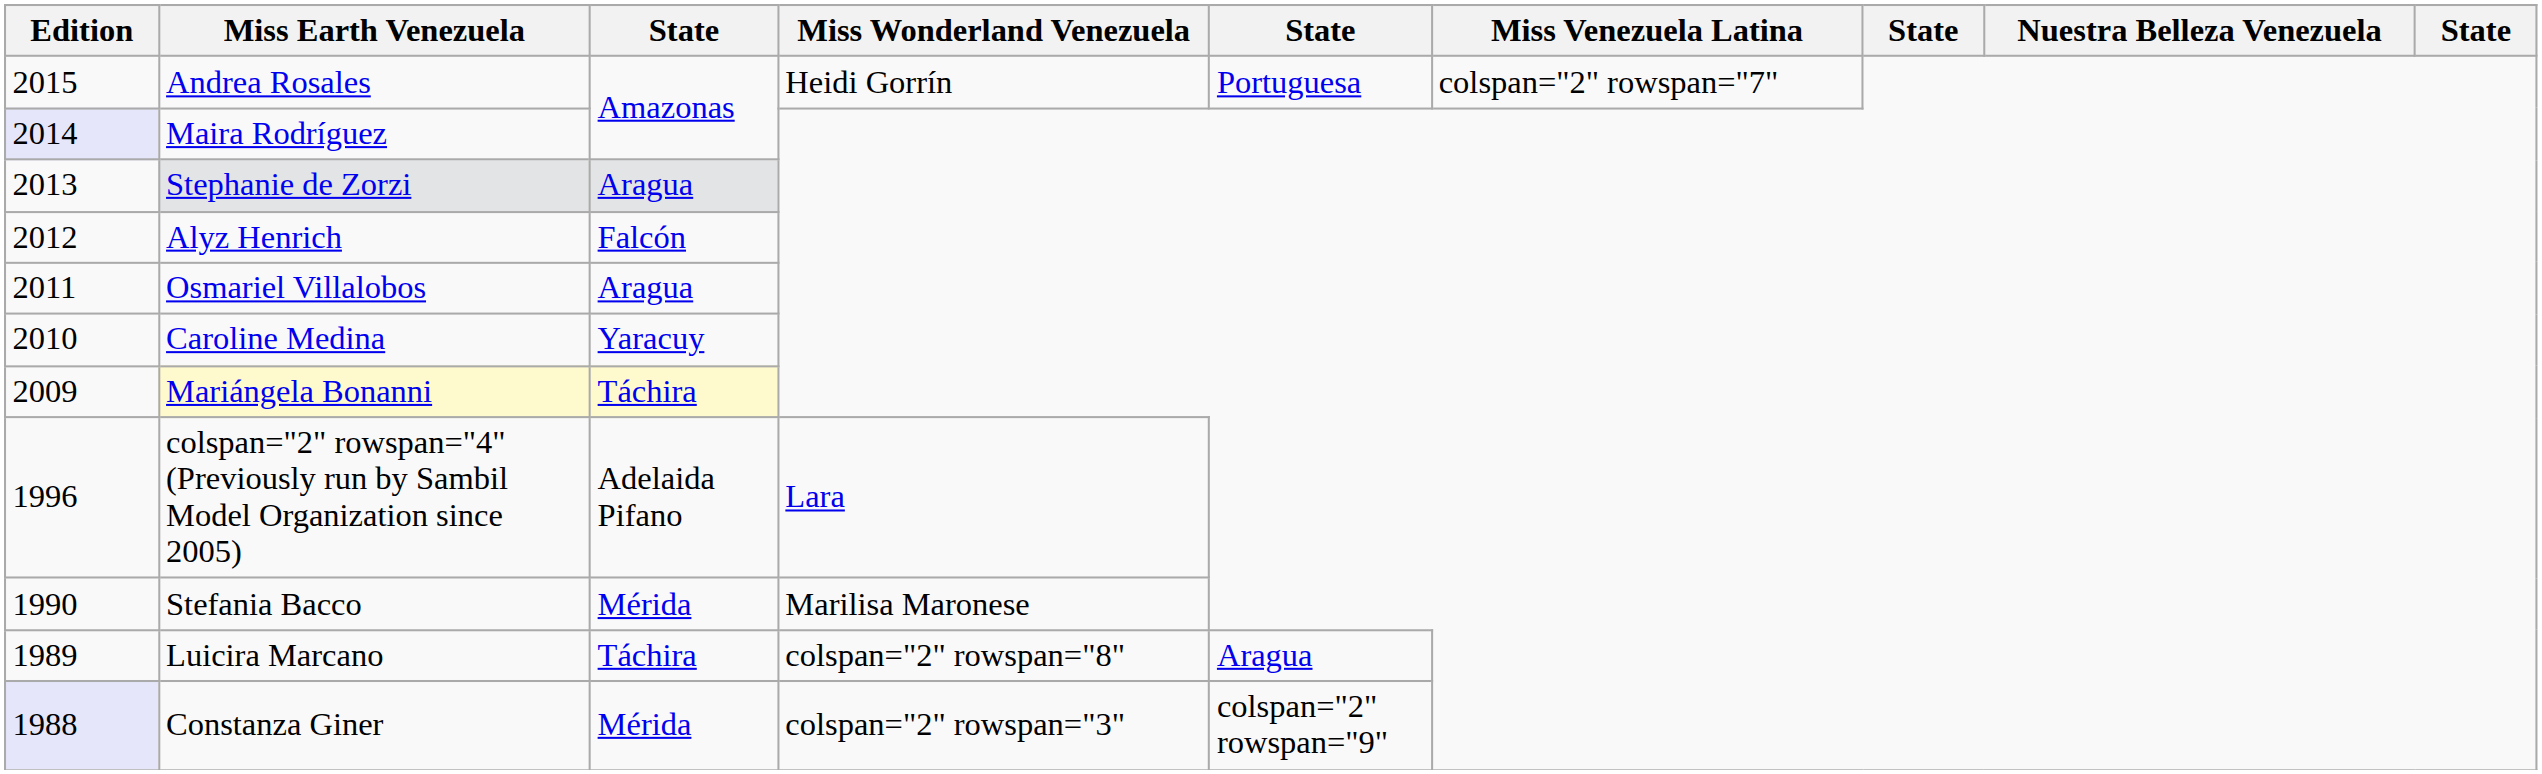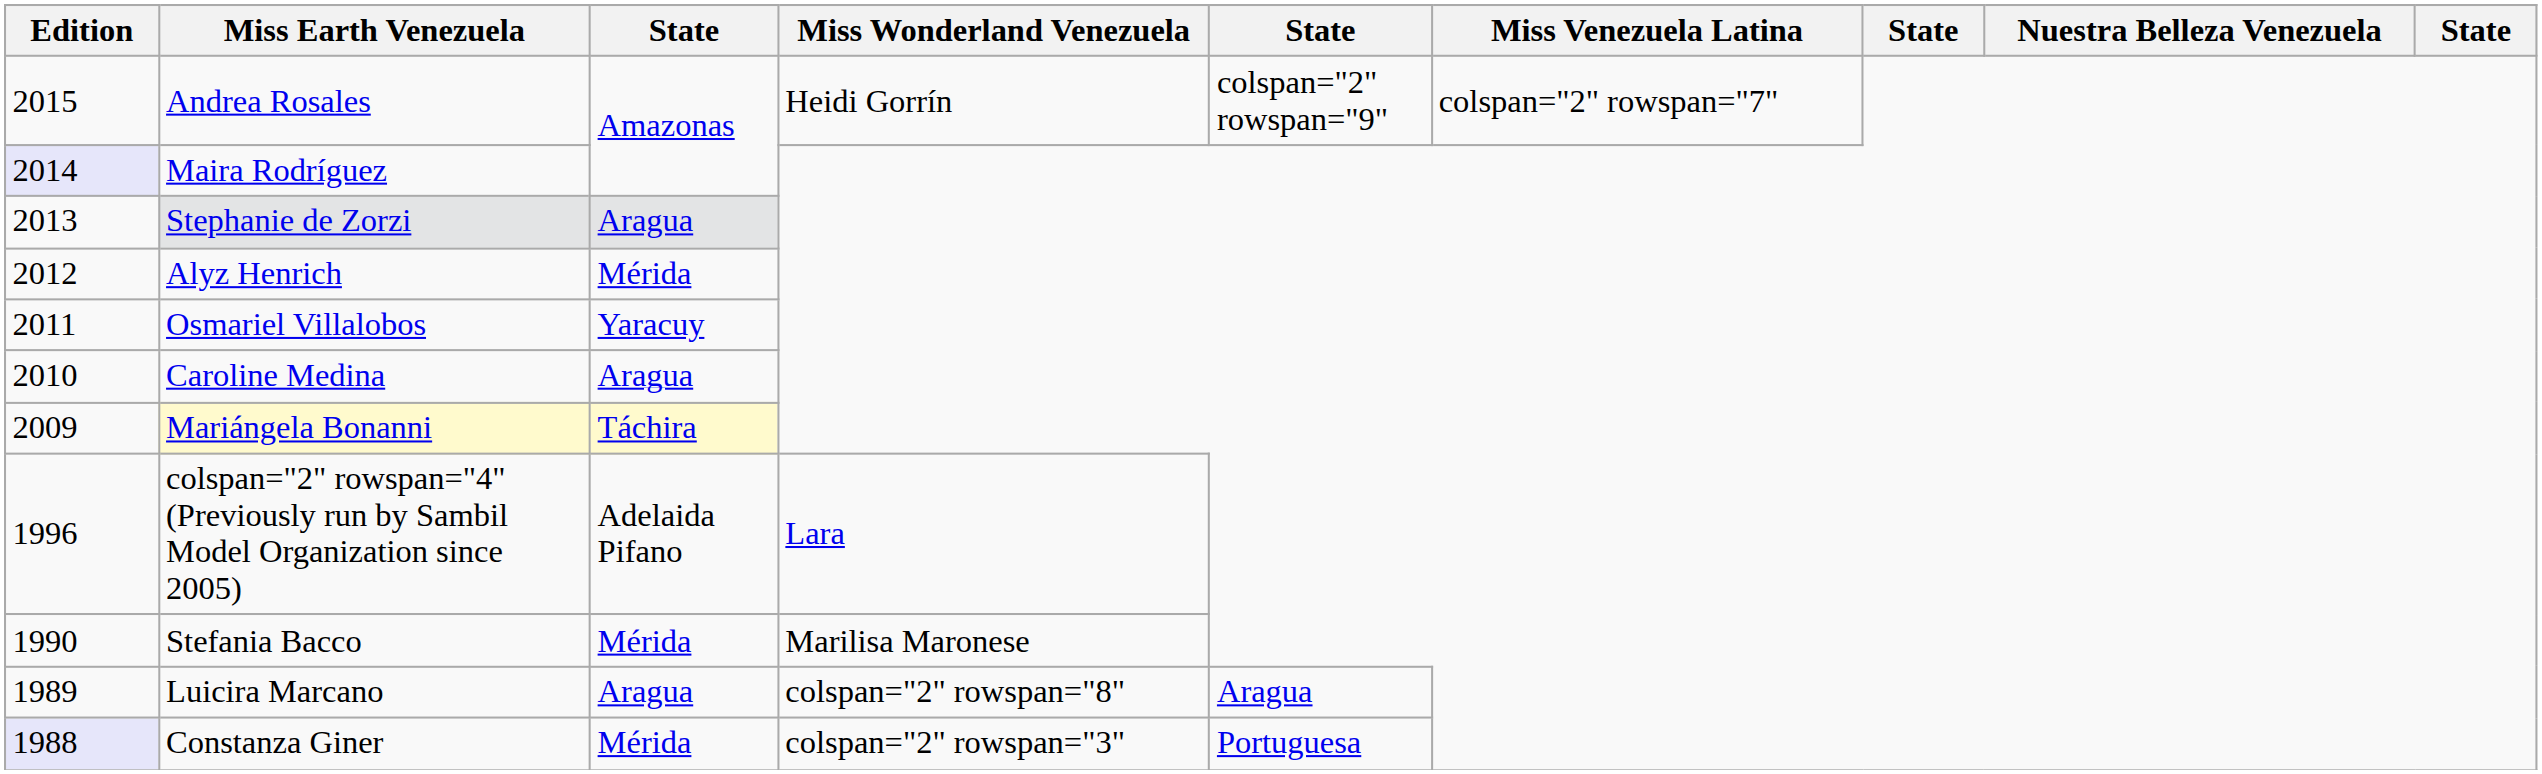Andrea Rosales | column 5: Portuguesa -> colspan="2" rowspan="9"
Alyz Henrich | column 3: Falcón -> Mérida
Osmariel Villalobos | column 3: Aragua -> Yaracuy
Caroline Medina | column 3: Yaracuy -> Aragua
Luicira Marcano | column 3: Táchira -> Aragua
Constanza Giner | column 5: colspan="2" rowspan="9" -> Portuguesa
